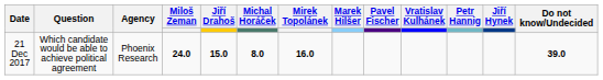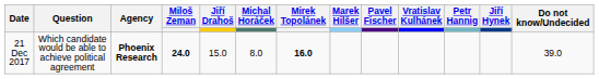21 Dec 2017 | Agency: normal -> bold
21 Dec 2017 | Jiří Drahoš: bold -> normal
21 Dec 2017 | Michal Horáček: bold -> normal
21 Dec 2017 | Do not know/Undecided: bold -> normal
